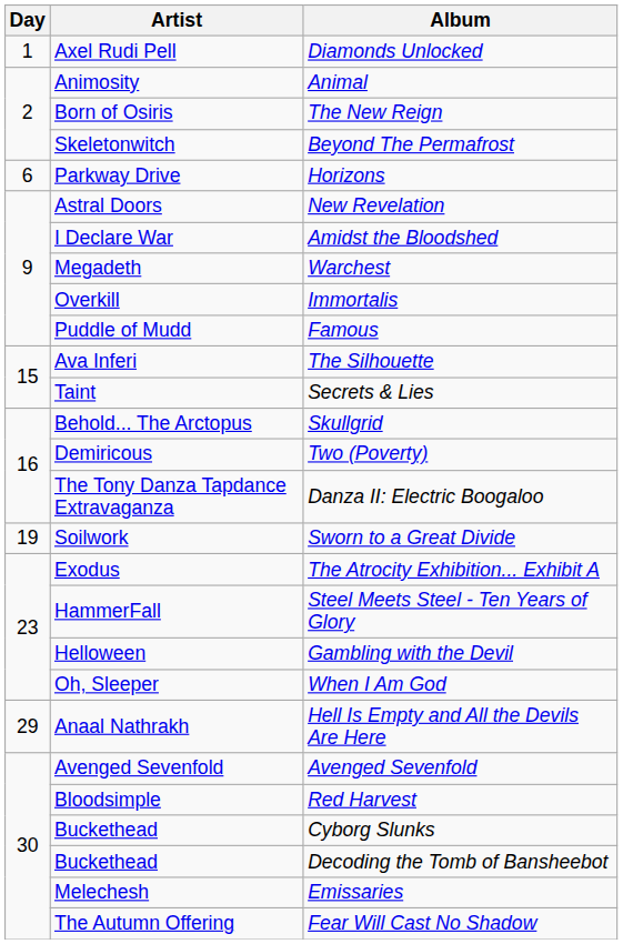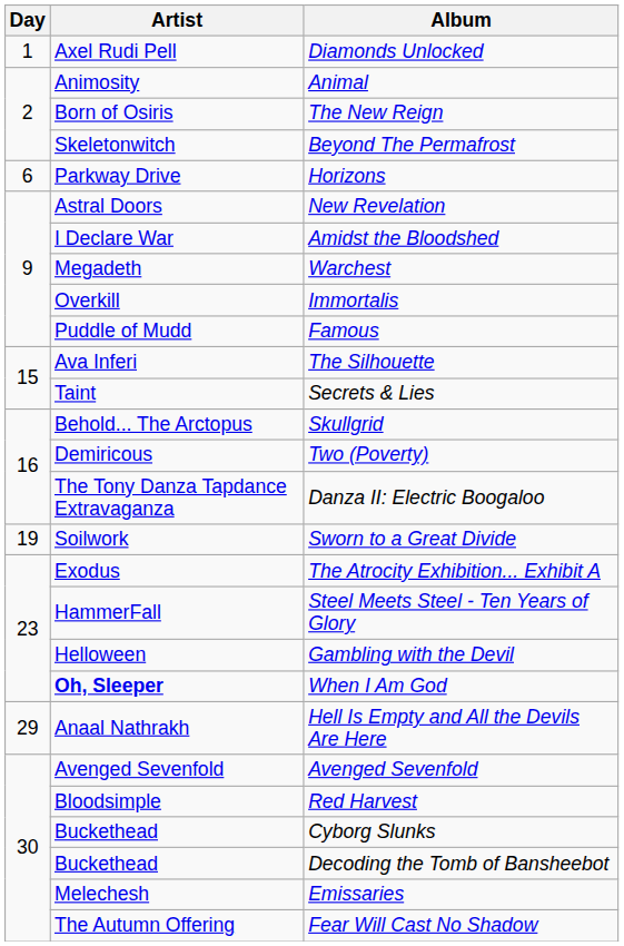When I Am God | Artist: normal -> bold
